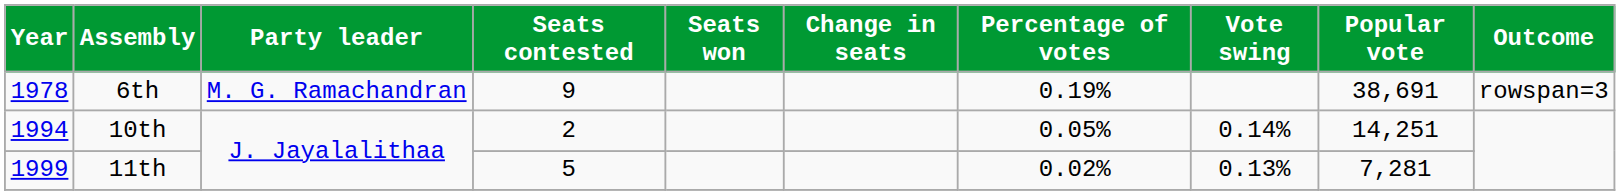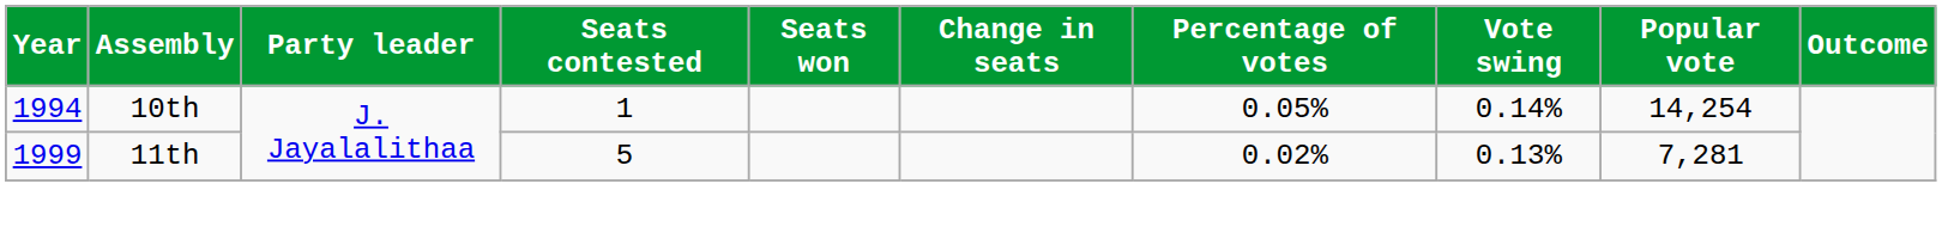- row: 1978 | 6th | M. G. Ramachandran | 9 | 0.19% | 38,691 | rowspan=3
10th | Seats contested: 2 -> 1
10th | Popular vote: 14,251 -> 14,254
